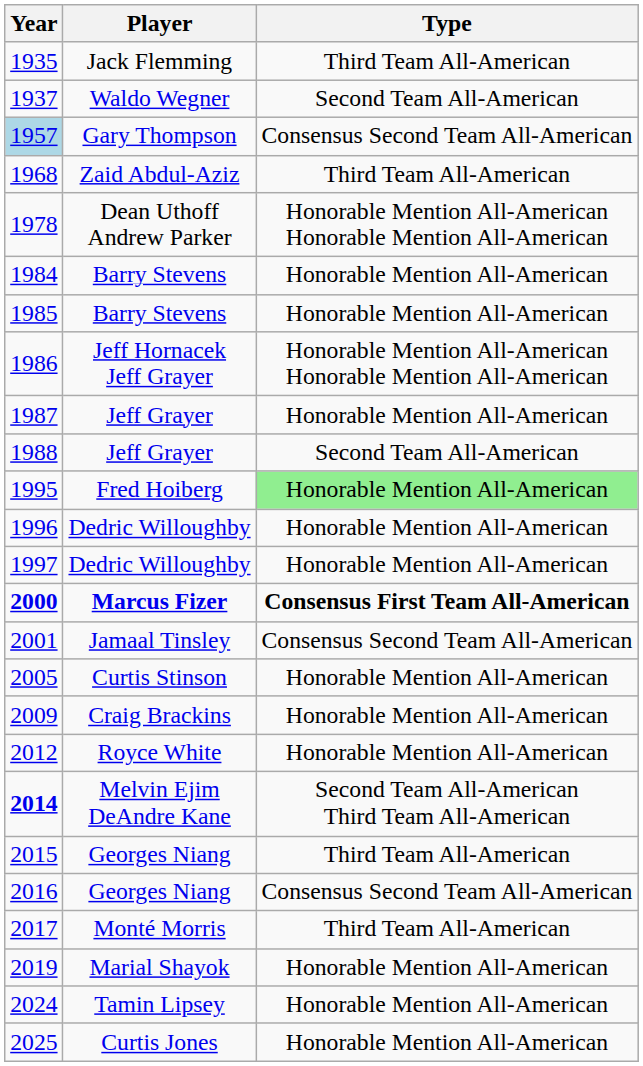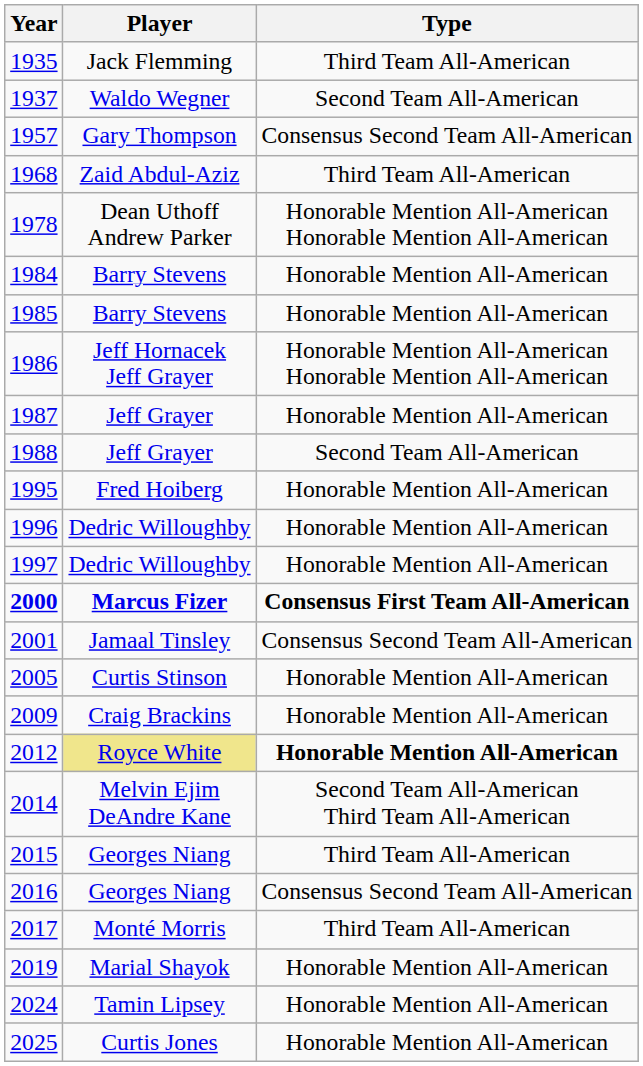row 4 | Year: lightblue background -> no background
row 12 | Type: lightgreen background -> no background
row 19 | Player: no background -> khaki background
row 19 | Type: normal -> bold
row 20 | Year: bold -> normal
